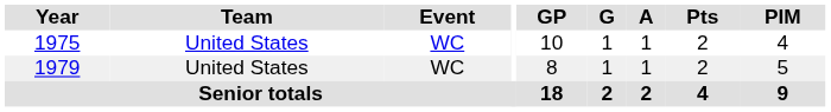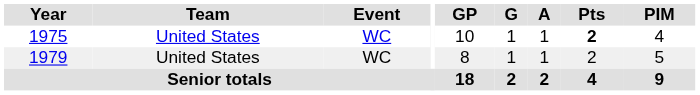1975 | Pts: normal -> bold
